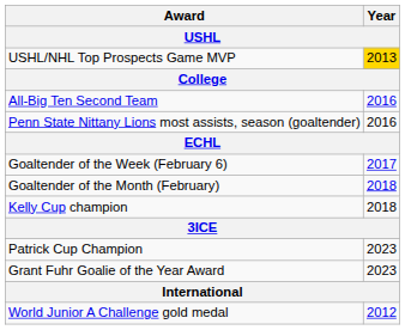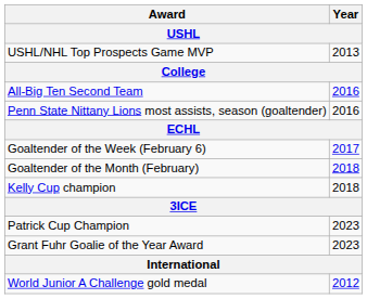USHL/NHL Top Prospects Game MVP | Year: gold background -> no background
